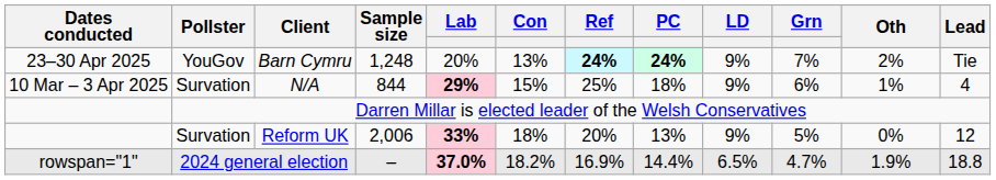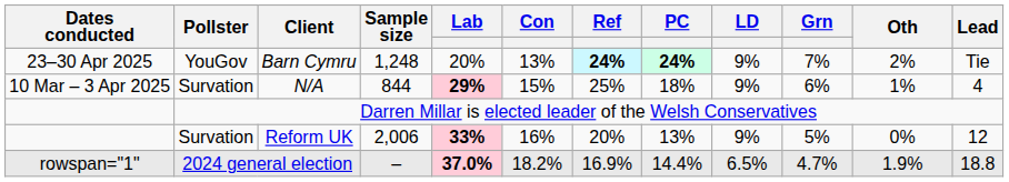Reform UK | Con: 18% -> 16%
